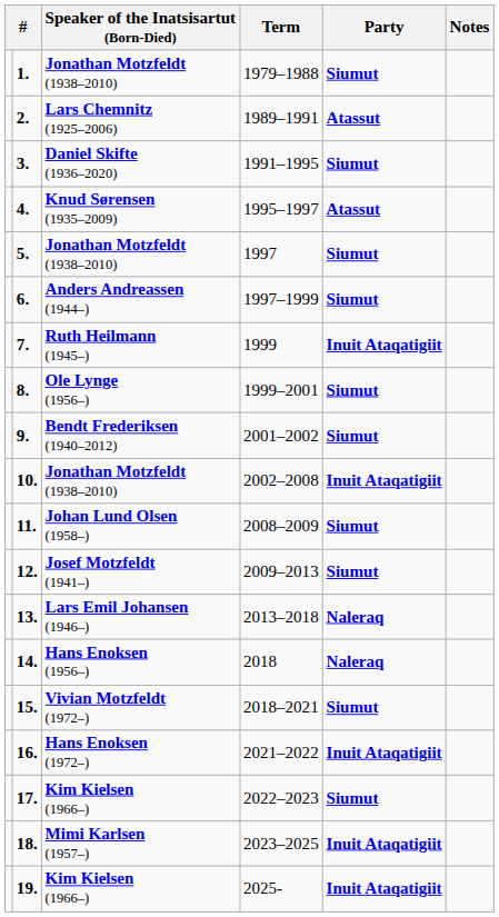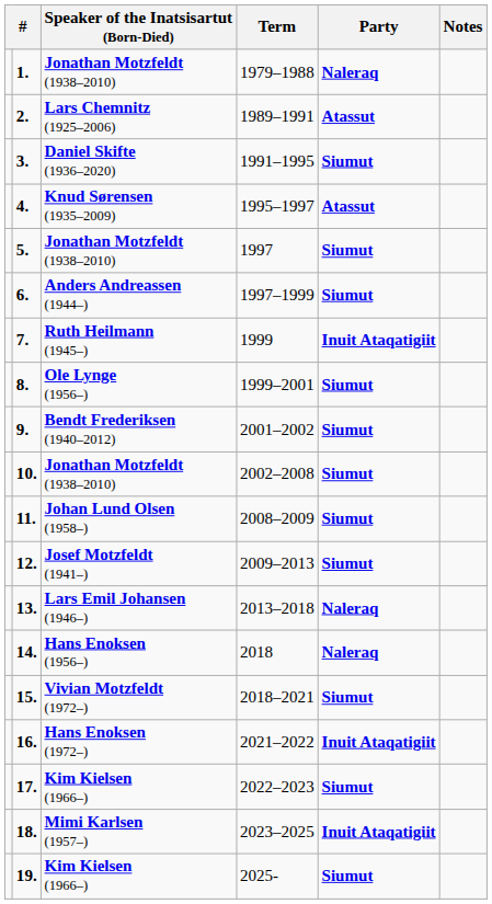1. | Party: Siumut -> Naleraq
10. | Party: Inuit Ataqatigiit -> Siumut
19. | Party: Inuit Ataqatigiit -> Siumut
